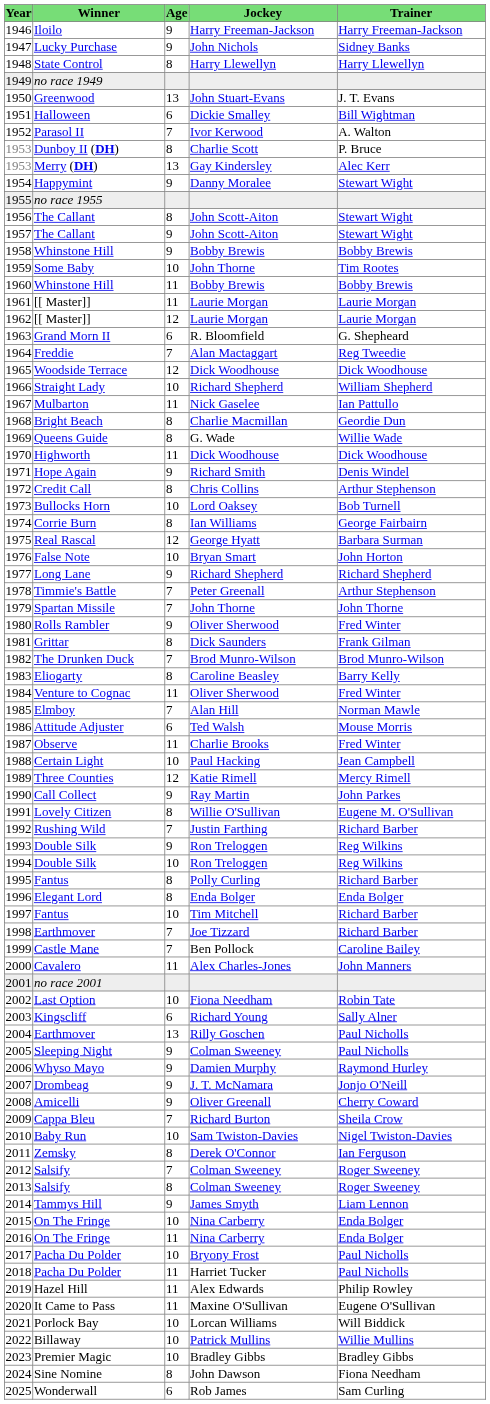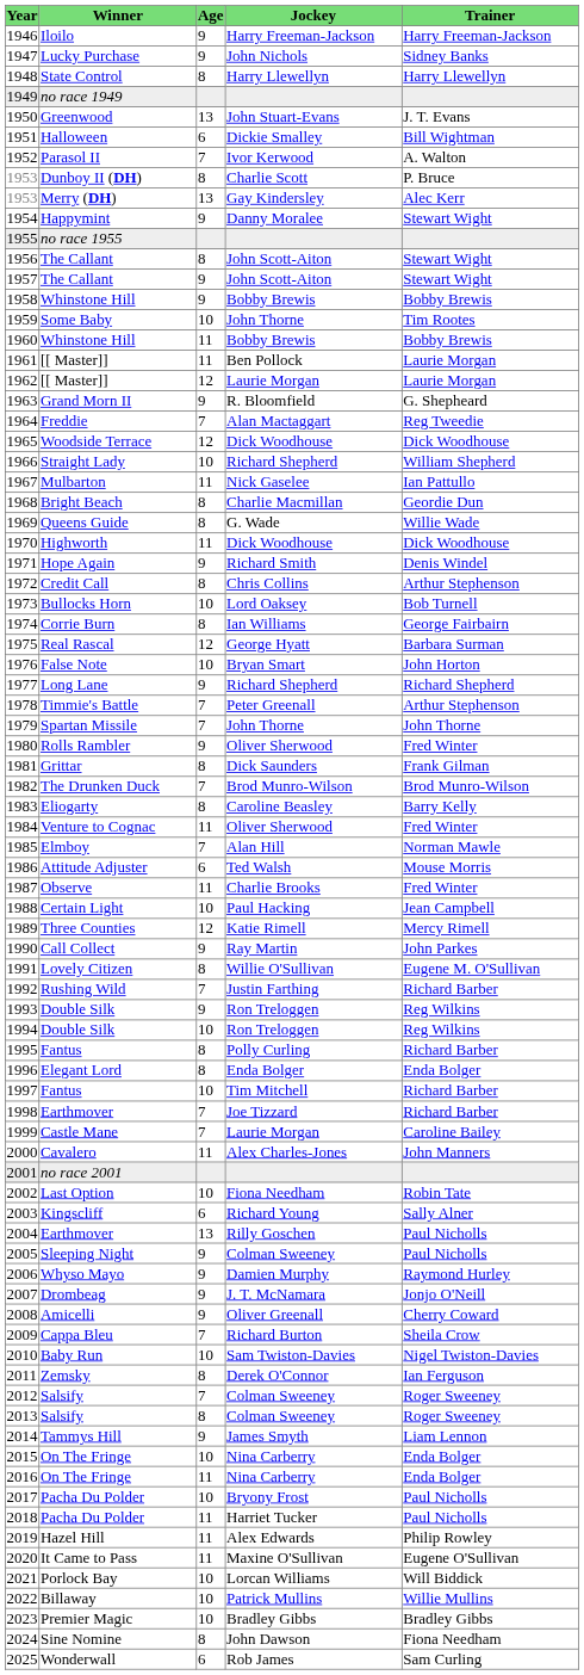1961 | Jockey: Laurie Morgan -> Ben Pollock
1963 | Age: 6 -> 9
1999 | Jockey: Ben Pollock -> Laurie Morgan
